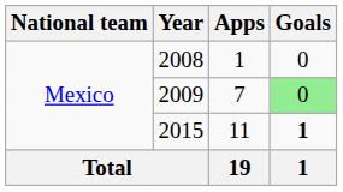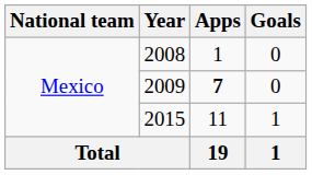2009 | Apps: normal -> bold
2009 | Goals: lightgreen background -> no background
2015 | Goals: bold -> normal
